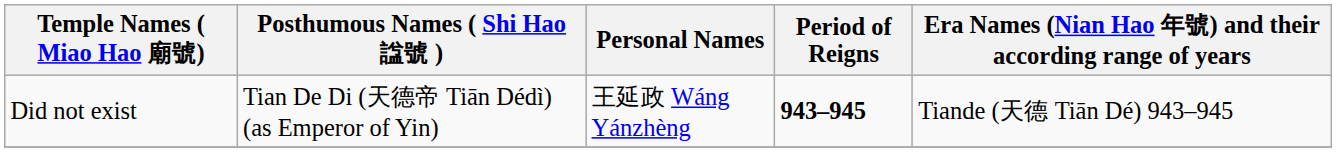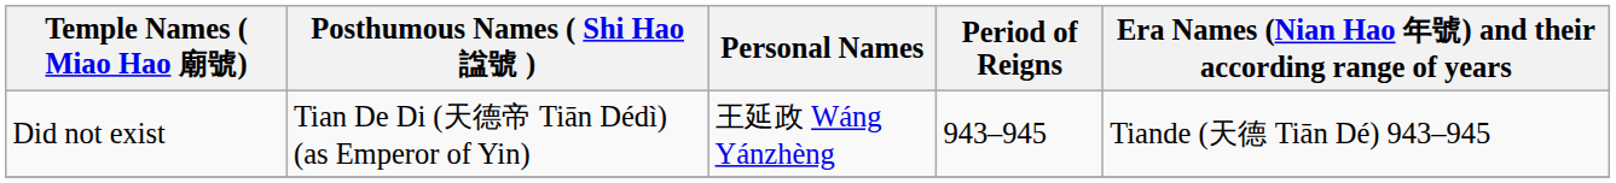Did not exist | Period of Reigns: bold -> normal
